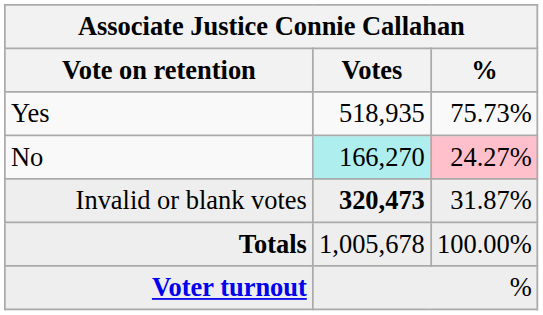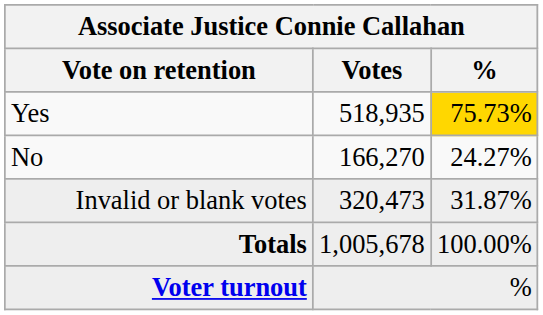Yes | %: no background -> gold background
No | Votes: paleturquoise background -> no background
No | %: pink background -> no background
Invalid or blank votes | Votes: bold -> normal
